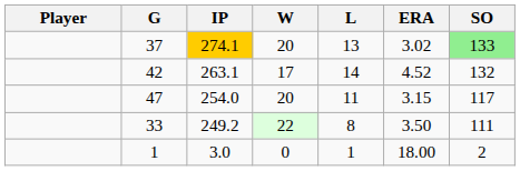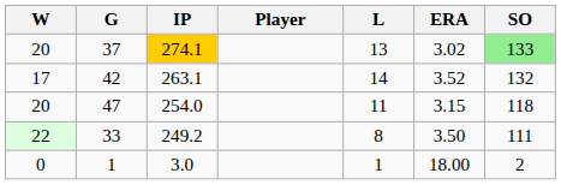columns swapped: Player <-> W
42 | ERA: 4.52 -> 3.52
47 | SO: 117 -> 118
